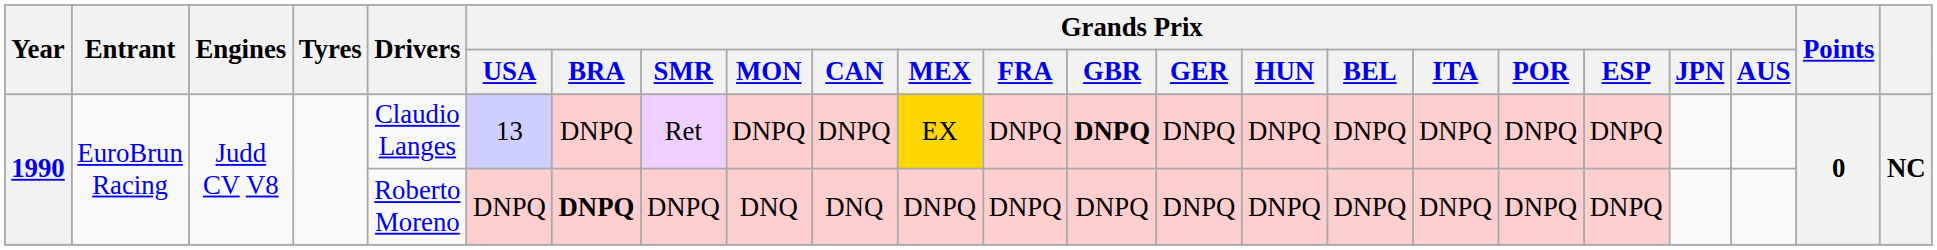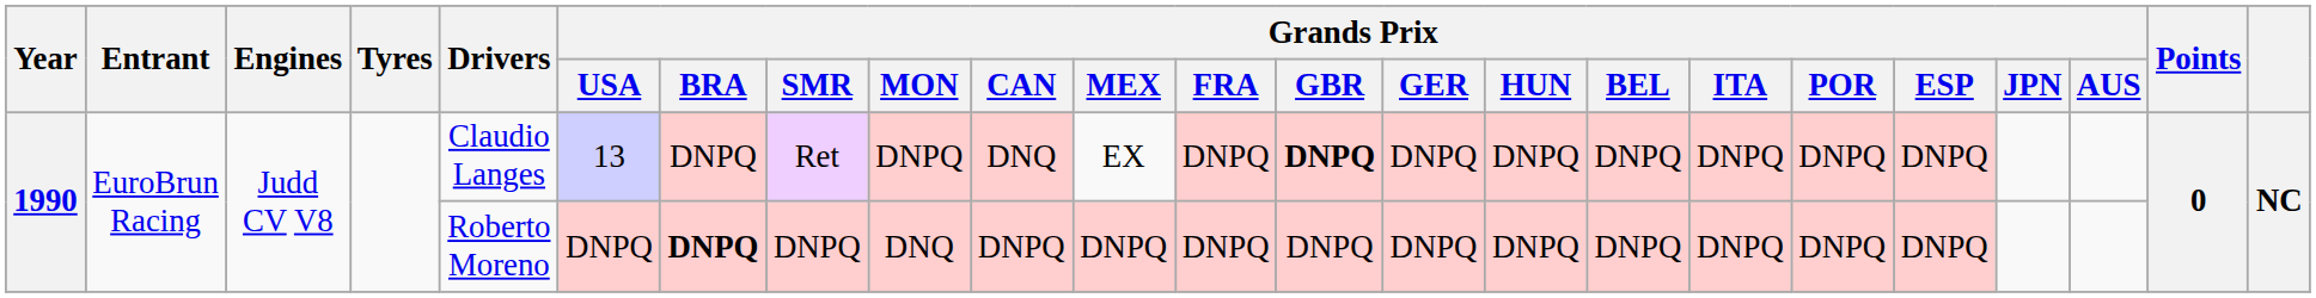row 3 | Grands Prix / CAN: DNPQ -> DNQ
row 3 | Grands Prix / MEX: gold background -> no background
row 4 | Grands Prix / CAN: DNQ -> DNPQ
